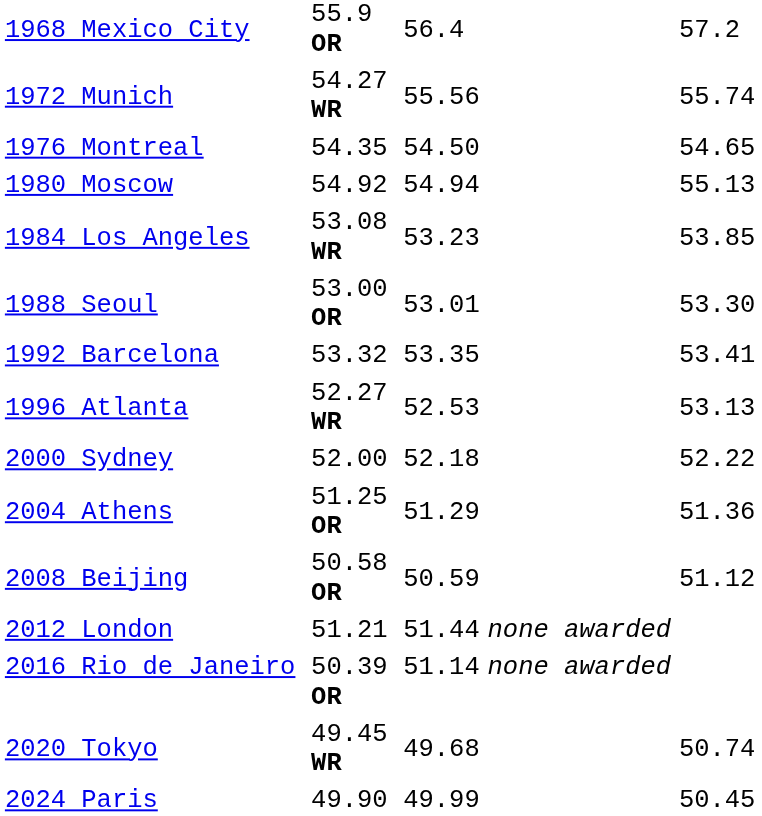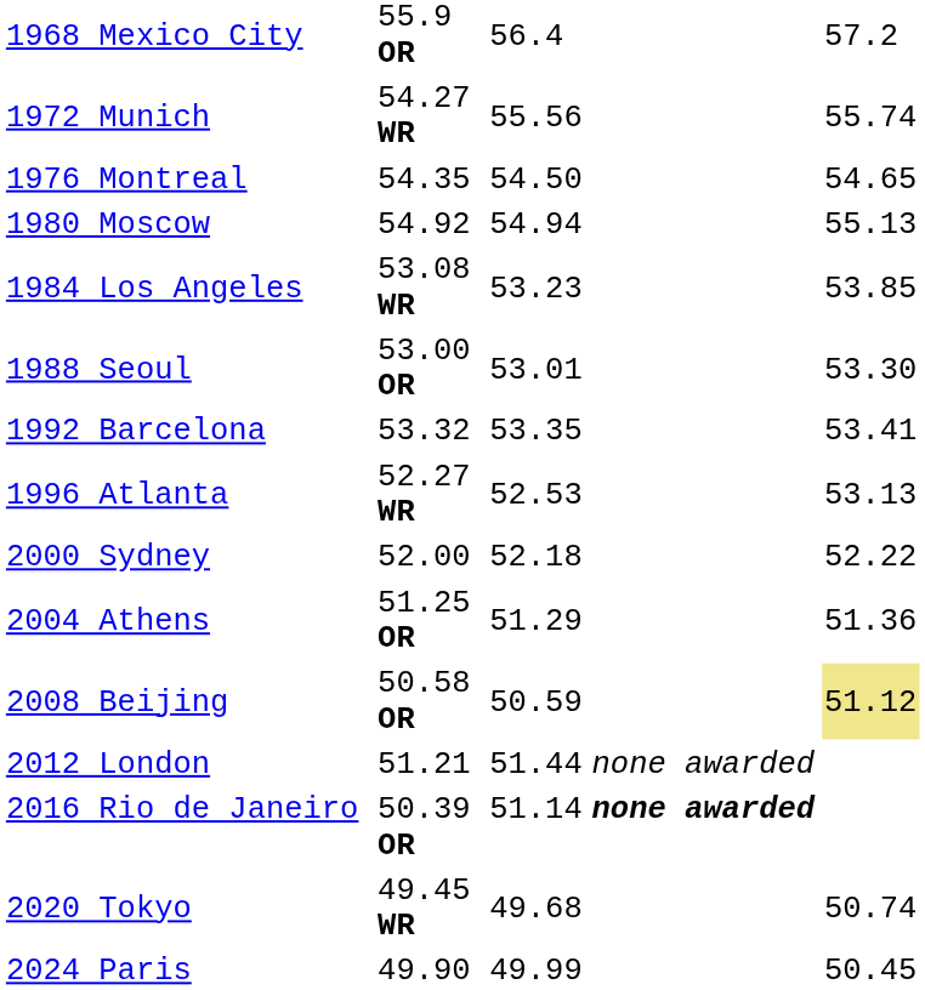2008 Beijing | column 5: no background -> khaki background
2016 Rio de Janeiro | column 4: normal -> bold
